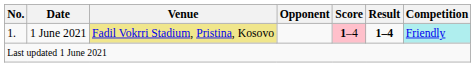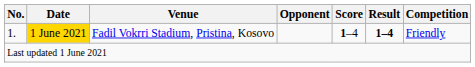1. | Date: no background -> gold background
1. | Venue: khaki background -> no background
1. | Score: pink background -> no background
1. | Competition: paleturquoise background -> no background
